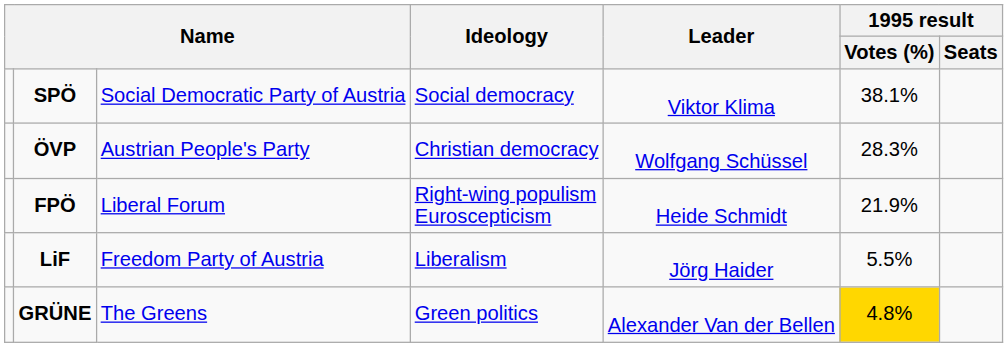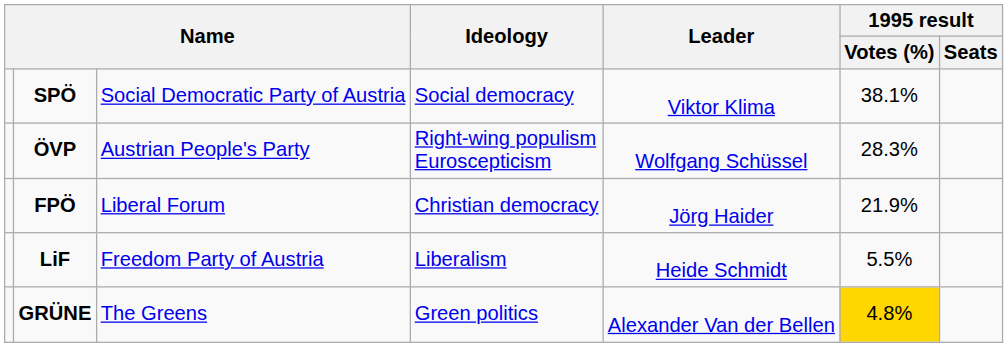ÖVP | Ideology: Christian democracy -> Right-wing populism Euroscepticism
FPÖ | Ideology: Right-wing populism Euroscepticism -> Christian democracy
FPÖ | Leader: Heide Schmidt -> Jörg Haider
LiF | Leader: Jörg Haider -> Heide Schmidt
